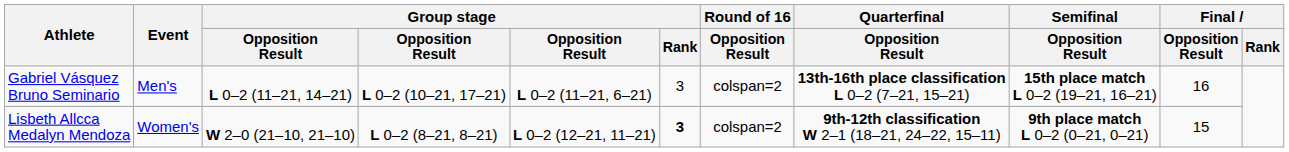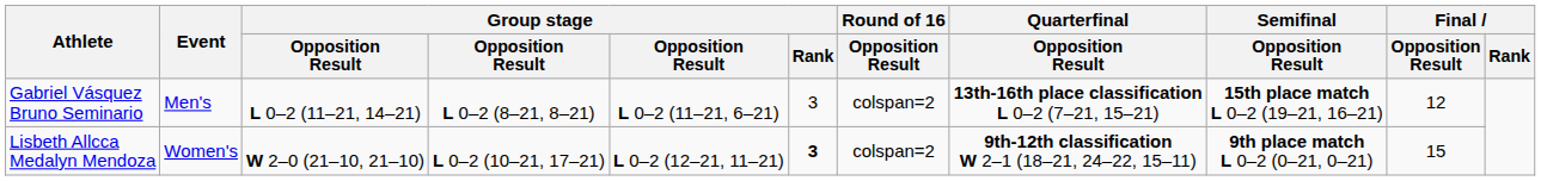Gabriel Vásquez Bruno Seminario | column 4: L 0–2 (10–21, 17–21) -> L 0–2 (8–21, 8–21)
Gabriel Vásquez Bruno Seminario | Final / Opposition Result: 16 -> 12
Lisbeth Allcca Medalyn Mendoza | column 4: L 0–2 (8–21, 8–21) -> L 0–2 (10–21, 17–21)
